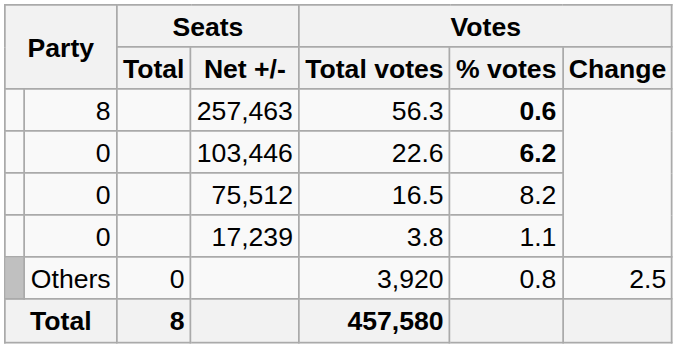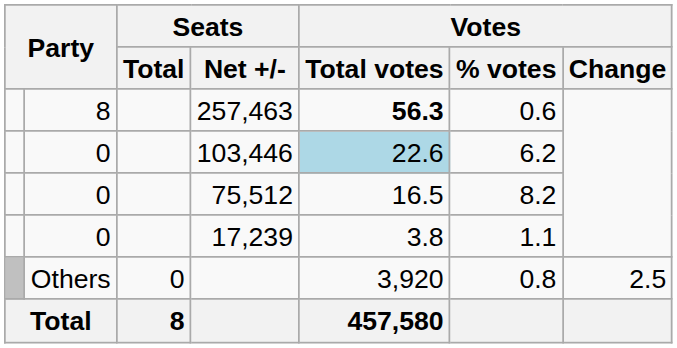257,463 | Votes / Total votes: normal -> bold
257,463 | Votes / % votes: bold -> normal
103,446 | Votes / Total votes: no background -> lightblue background
103,446 | Votes / % votes: bold -> normal
